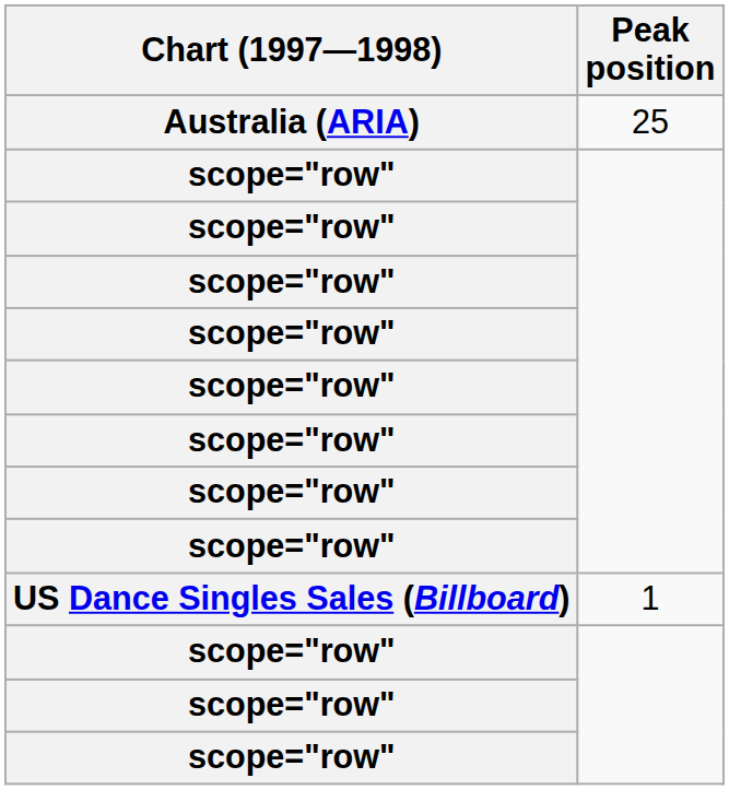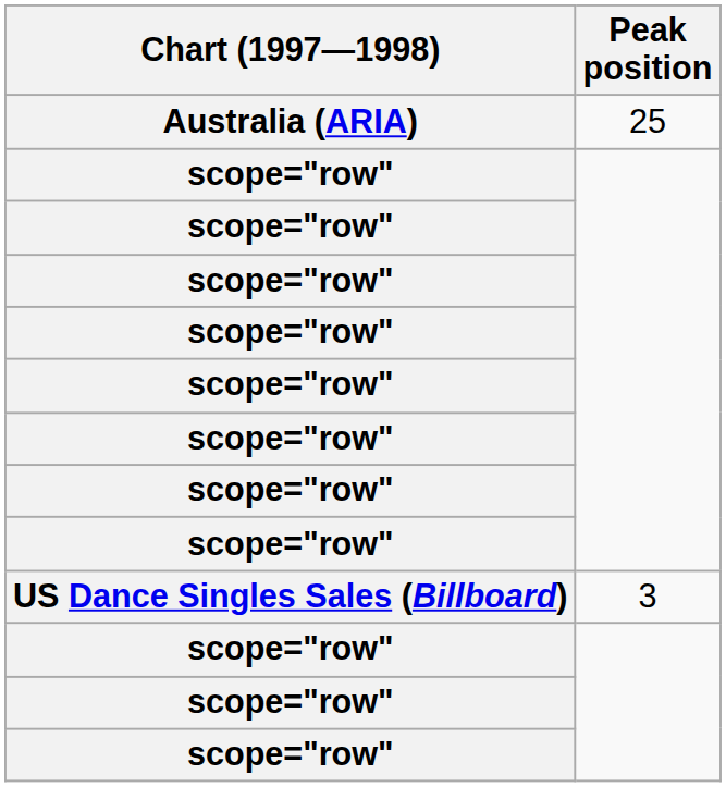US Dance Singles Sales (Billboard) | Peak position: 1 -> 3
